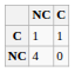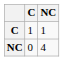columns swapped: C <-> NC
